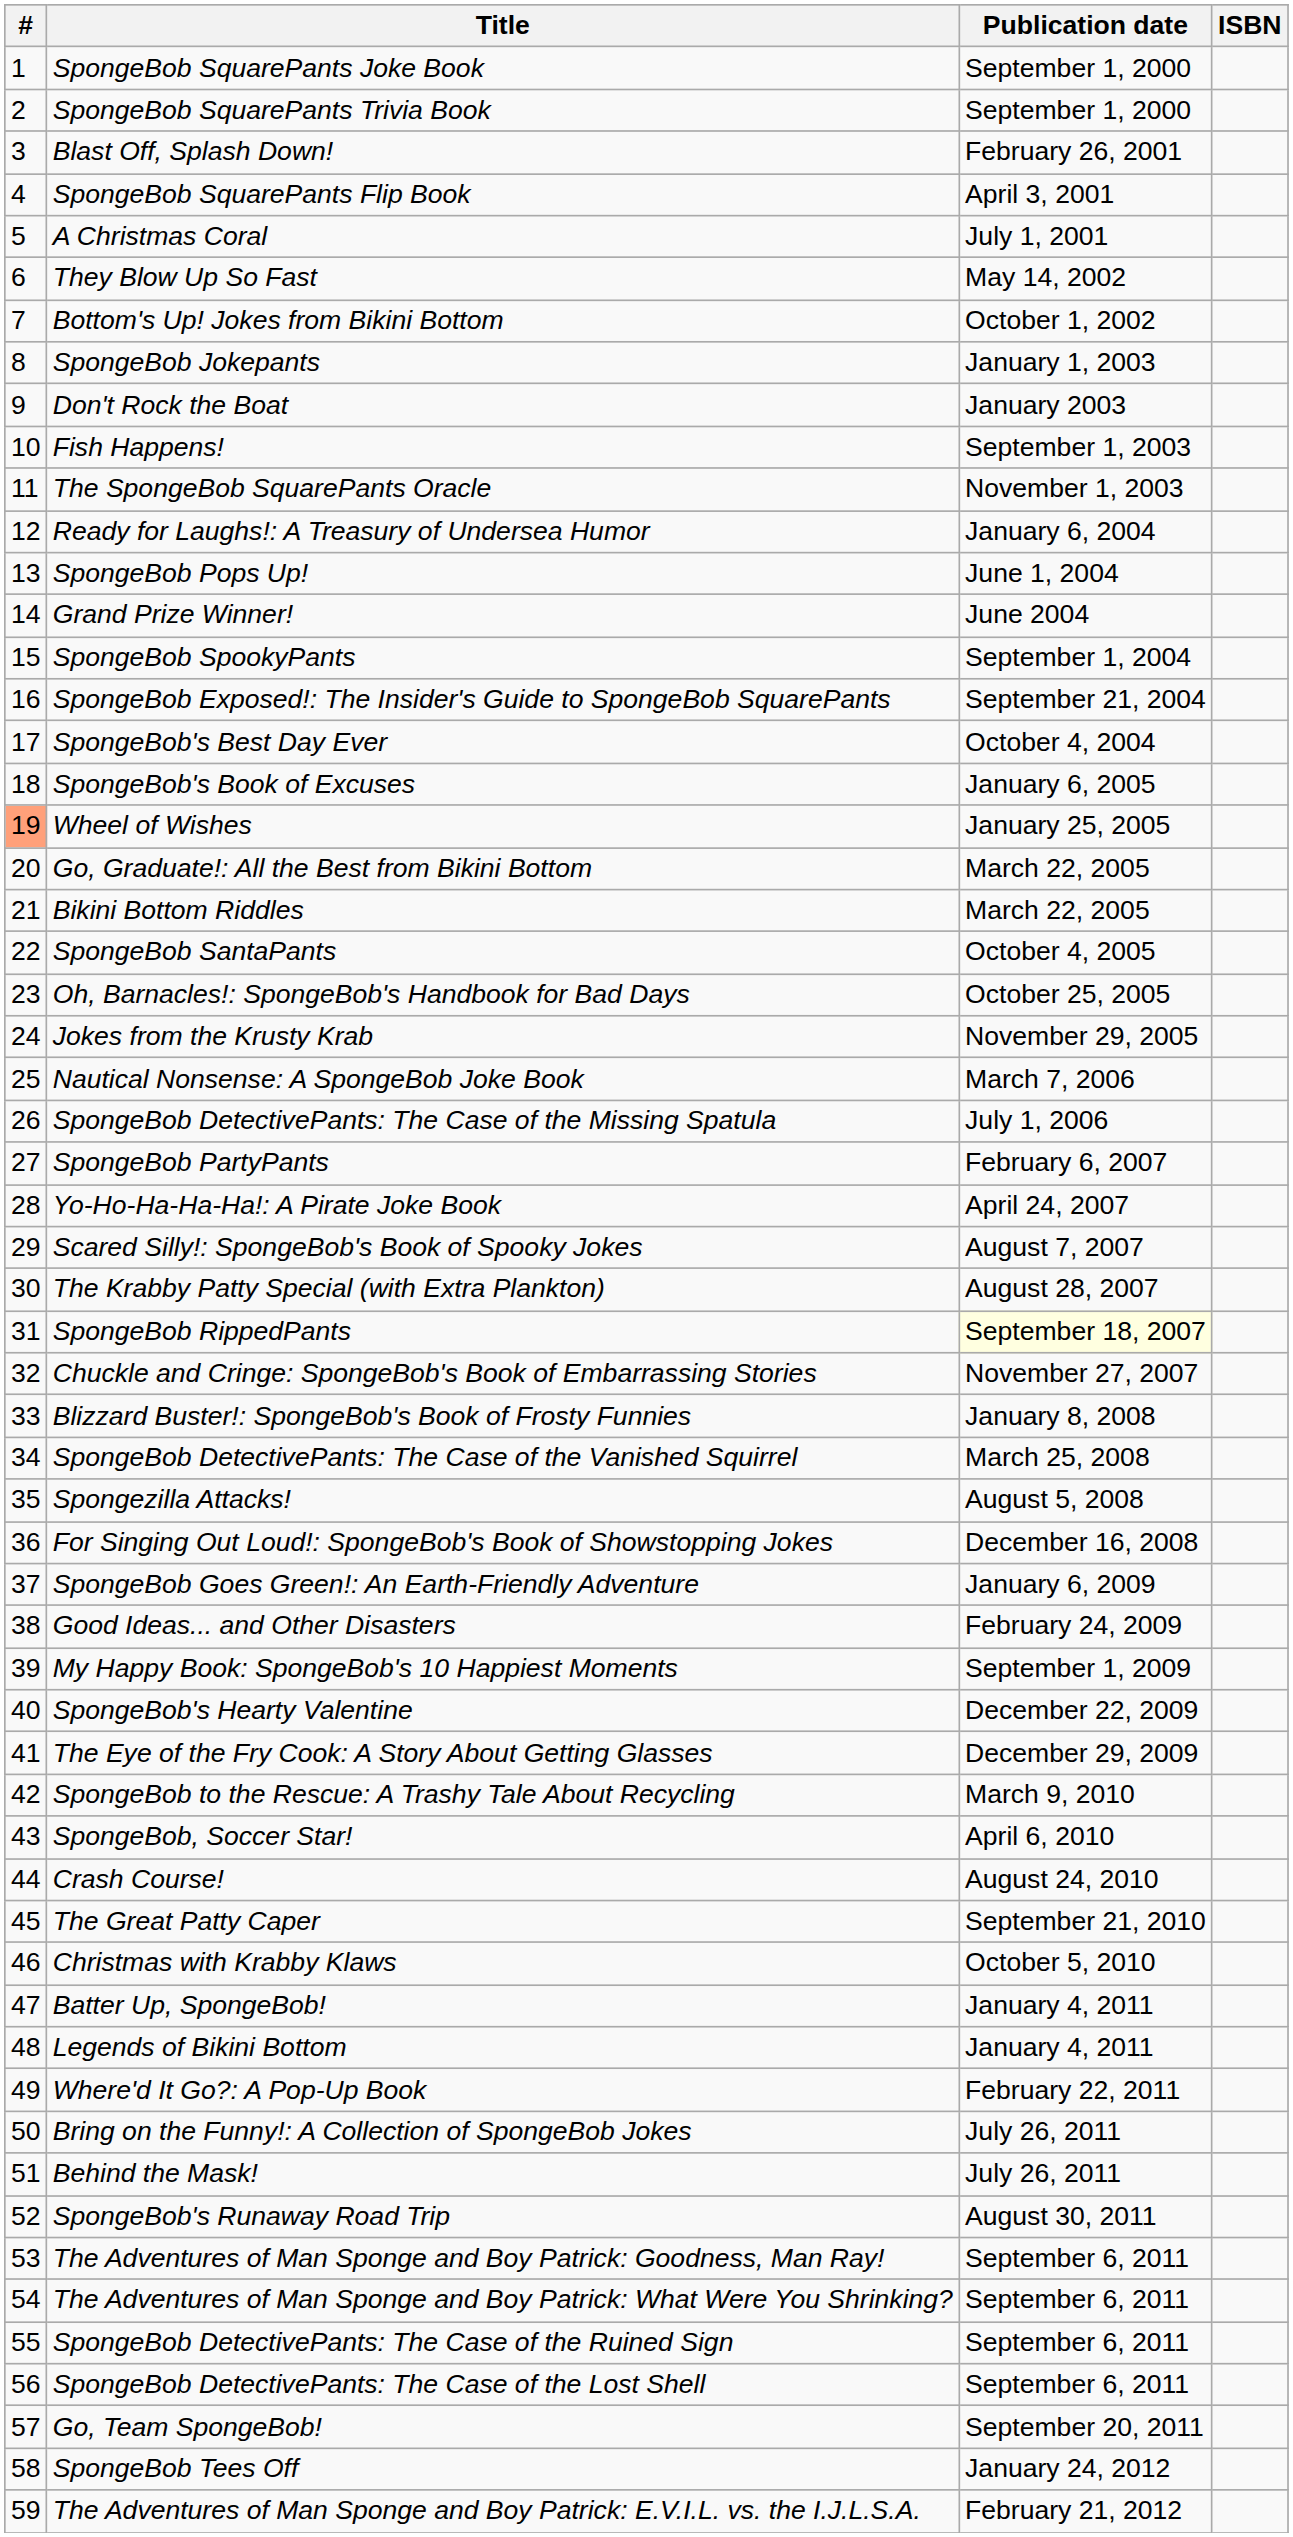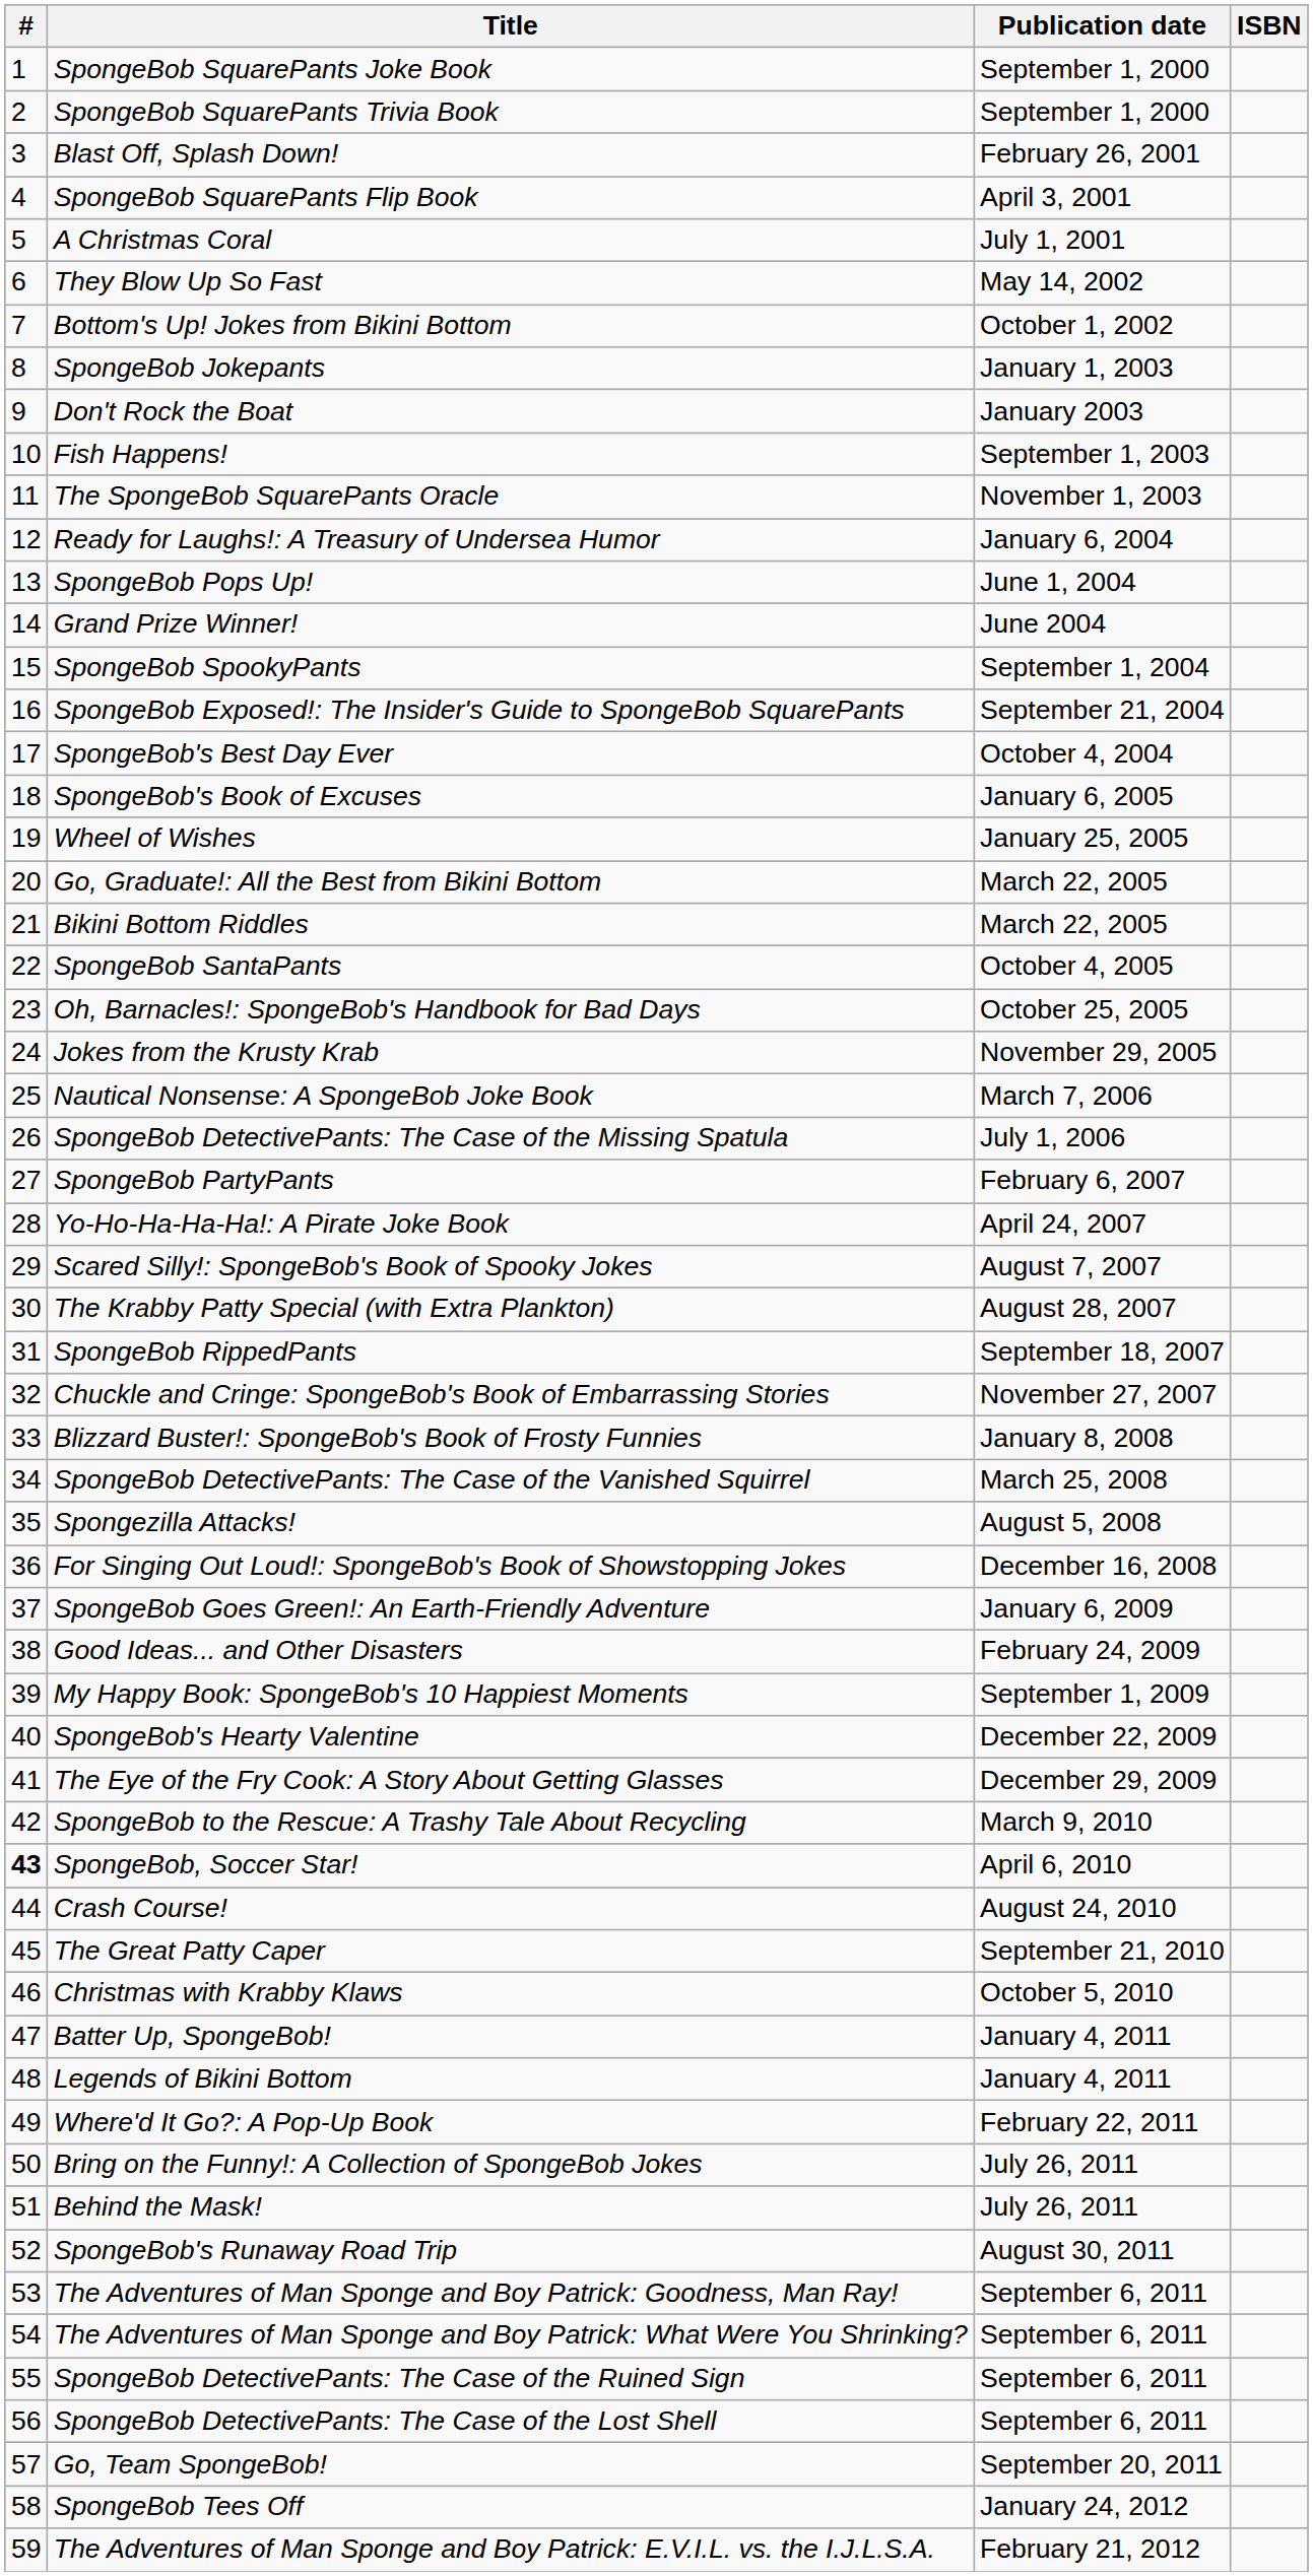Wheel of Wishes | #: lightsalmon background -> no background
SpongeBob RippedPants | Publication date: lightyellow background -> no background
SpongeBob, Soccer Star! | #: normal -> bold
